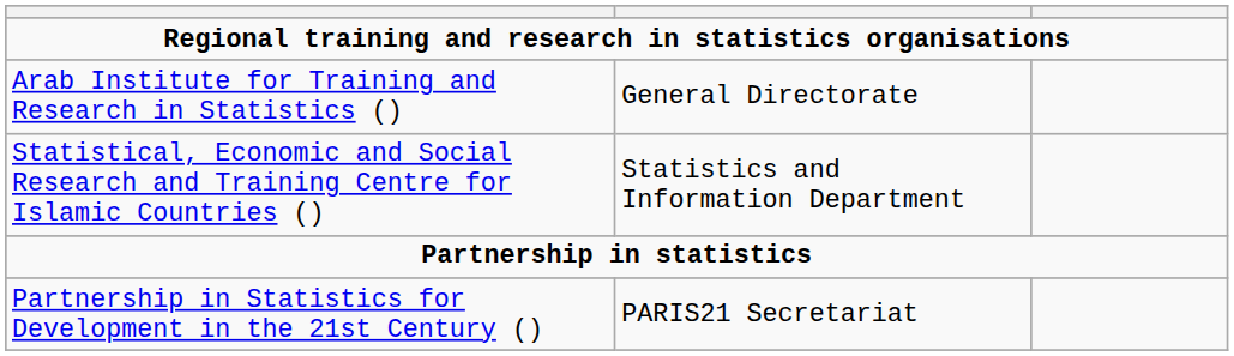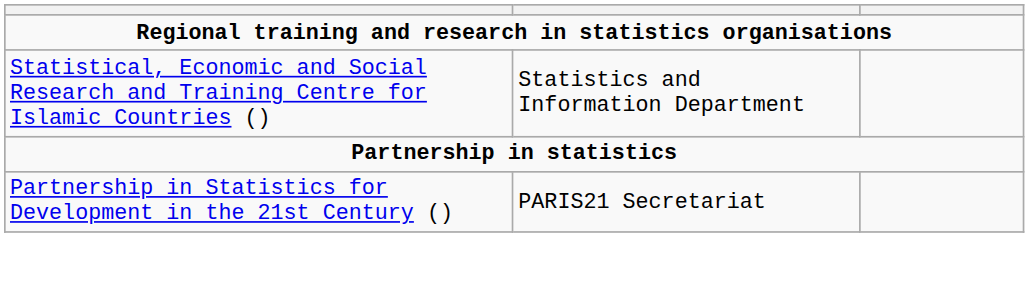- row: Arab Institute for Training and Research in Statistics () | General Directorate
